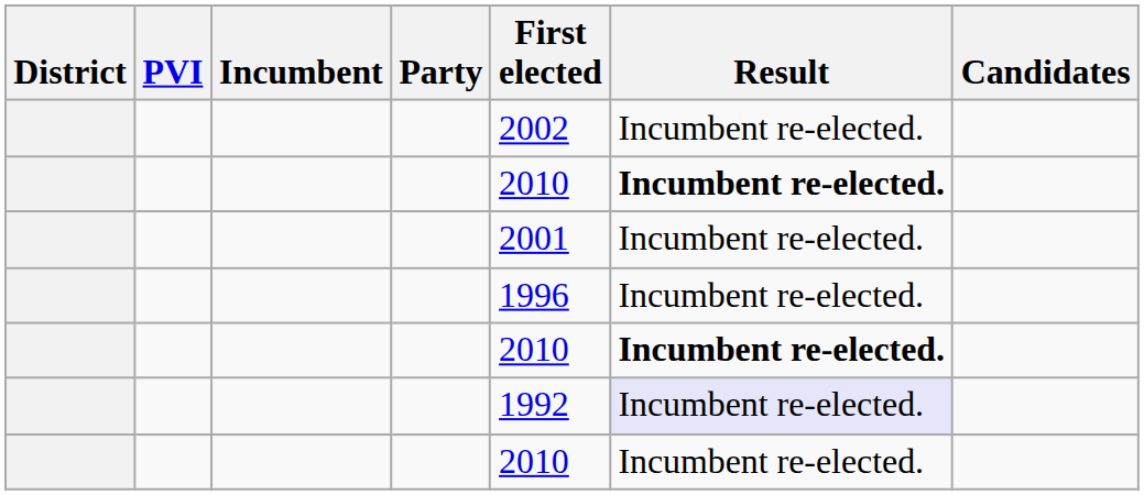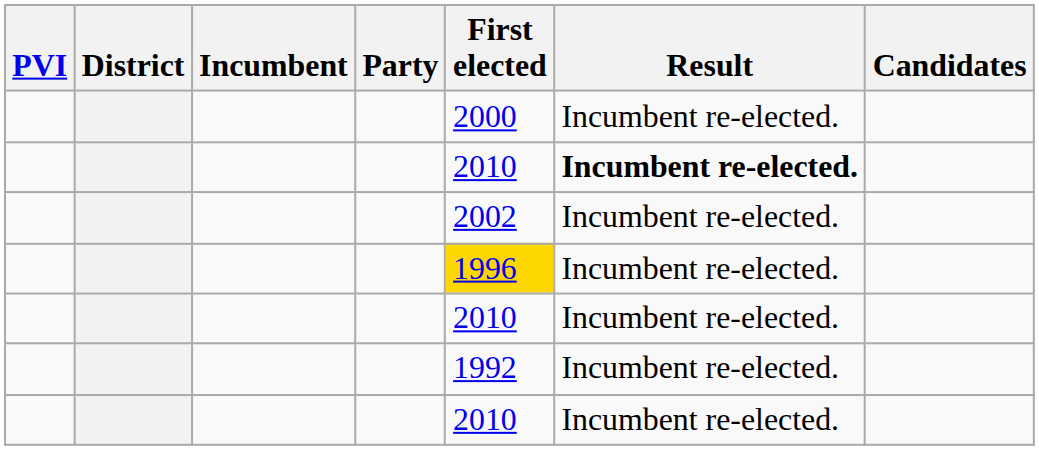columns swapped: District <-> PVI
row 2 | First elected: 2002 -> 2000
row 4 | First elected: 2001 -> 2002
row 5 | First elected: no background -> gold background
row 6 | Result: bold -> normal
row 7 | Result: lavender background -> no background
